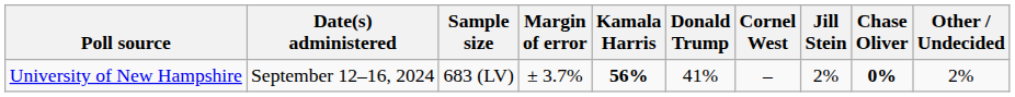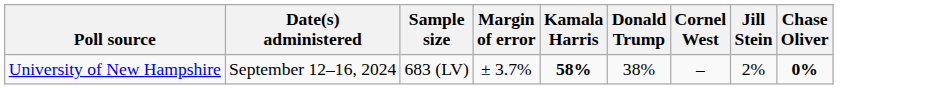- column: Other / Undecided | 2%
University of New Hampshire | Kamala Harris: 56% -> 58%
University of New Hampshire | Donald Trump: 41% -> 38%
